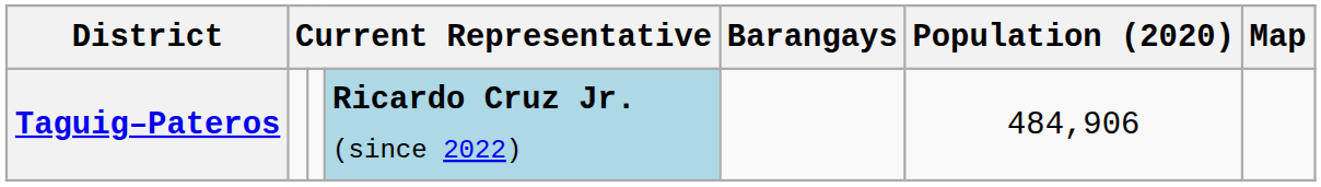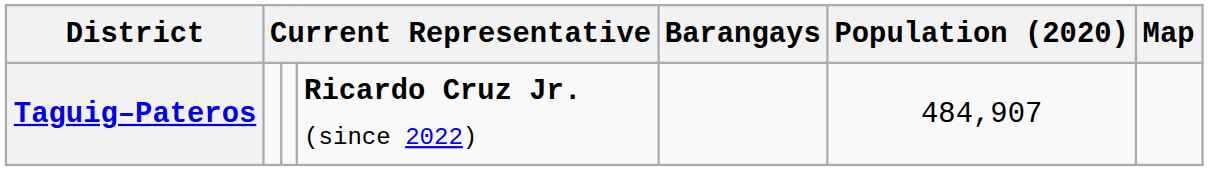Taguig–Pateros | column 4: lightblue background -> no background
Taguig–Pateros | Population (2020): 484,906 -> 484,907
